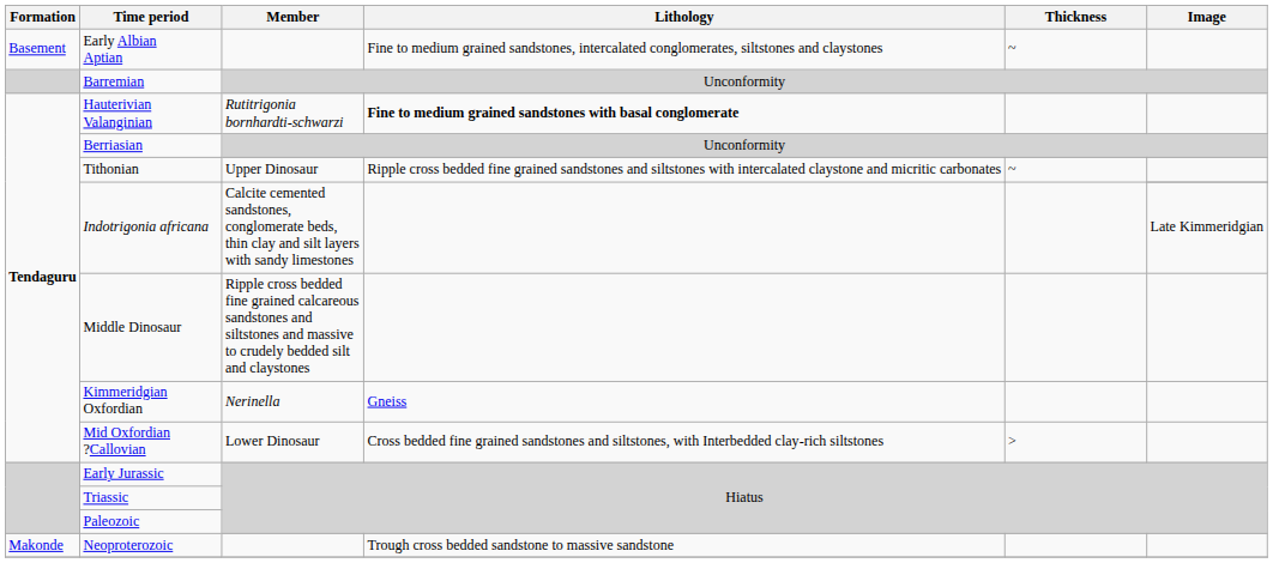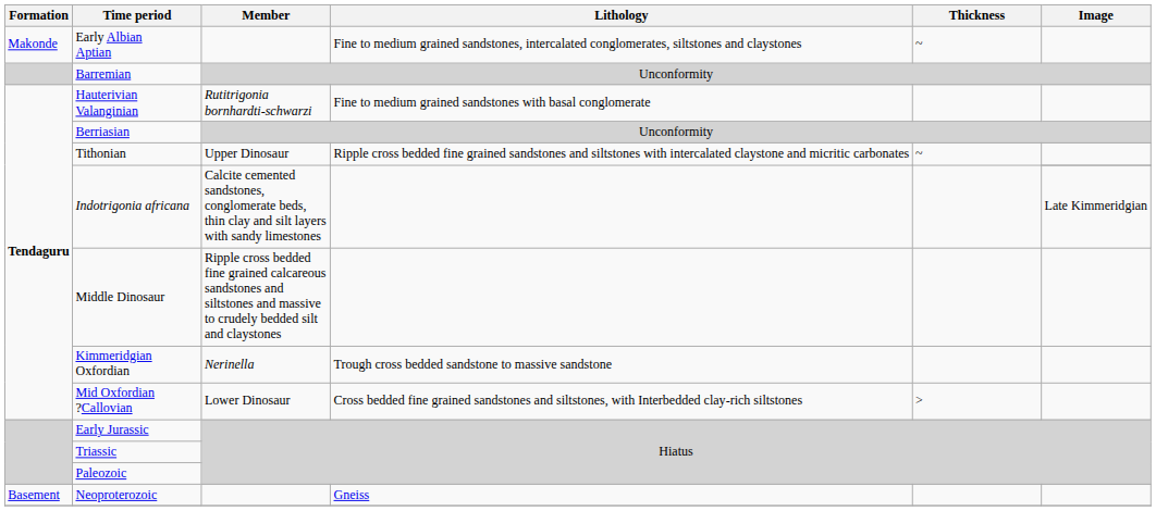Early Albian Aptian | Formation: Basement -> Makonde
Hauterivian Valanginian | Lithology: bold -> normal
Kimmeridgian Oxfordian | Lithology: Gneiss -> Trough cross bedded sandstone to massive sandstone
Neoproterozoic | Formation: Makonde -> Basement
Neoproterozoic | Lithology: Trough cross bedded sandstone to massive sandstone -> Gneiss
